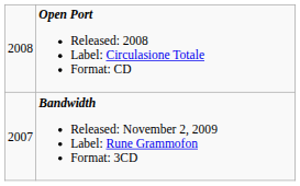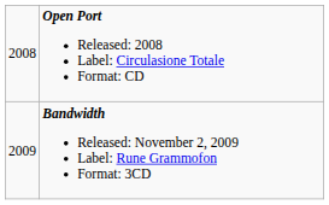row 2 | column 1: 2007 -> 2009
